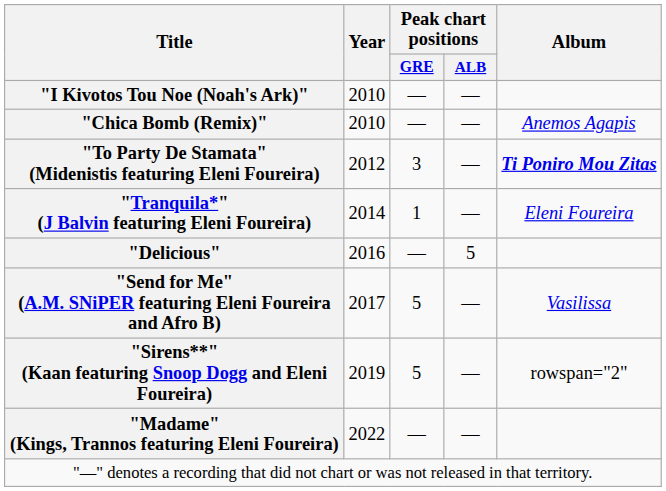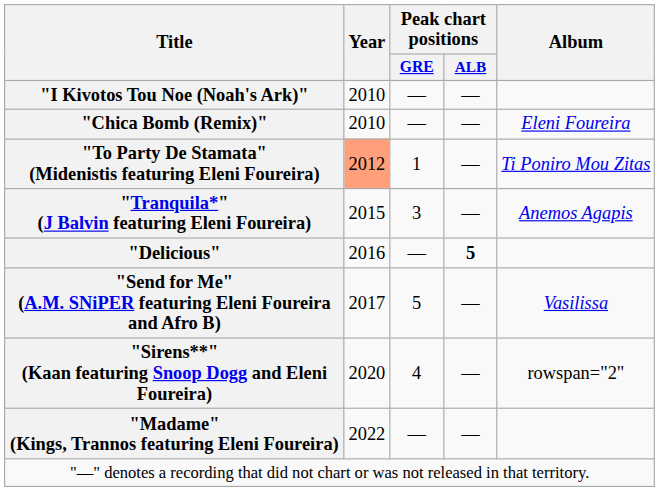"Chica Bomb (Remix)" | Album: Anemos Agapis -> Eleni Foureira
"To Party De Stamata" (Midenistis featuring Eleni Foureira) | Year: no background -> lightsalmon background
"To Party De Stamata" (Midenistis featuring Eleni Foureira) | Peak chart positions / GRE: 3 -> 1
"To Party De Stamata" (Midenistis featuring Eleni Foureira) | Album: bold -> normal
"Tranquila*" (J Balvin featuring Eleni Foureira) | Year: 2014 -> 2015
"Tranquila*" (J Balvin featuring Eleni Foureira) | Peak chart positions / GRE: 1 -> 3
"Tranquila*" (J Balvin featuring Eleni Foureira) | Album: Eleni Foureira -> Anemos Agapis
"Delicious" | Peak chart positions / ALB: normal -> bold
"Sirens**" (Kaan featuring Snoop Dogg and Eleni Foureira) | Year: 2019 -> 2020
"Sirens**" (Kaan featuring Snoop Dogg and Eleni Foureira) | Peak chart positions / GRE: 5 -> 4
